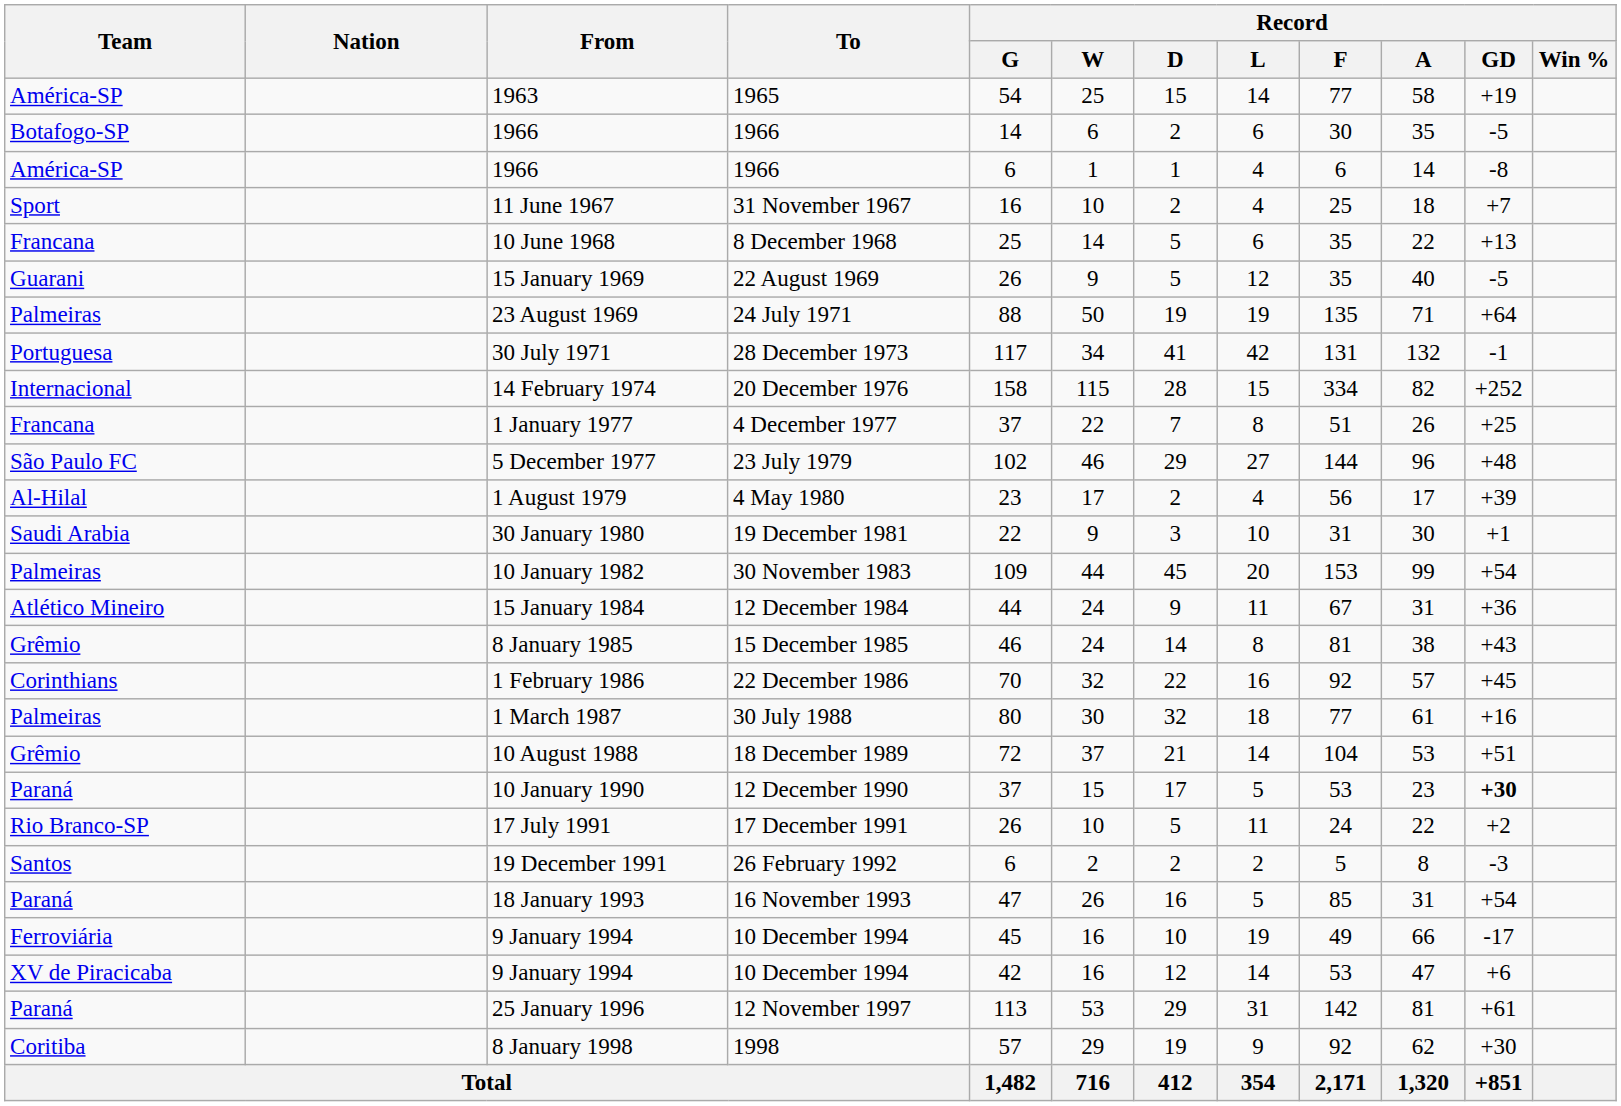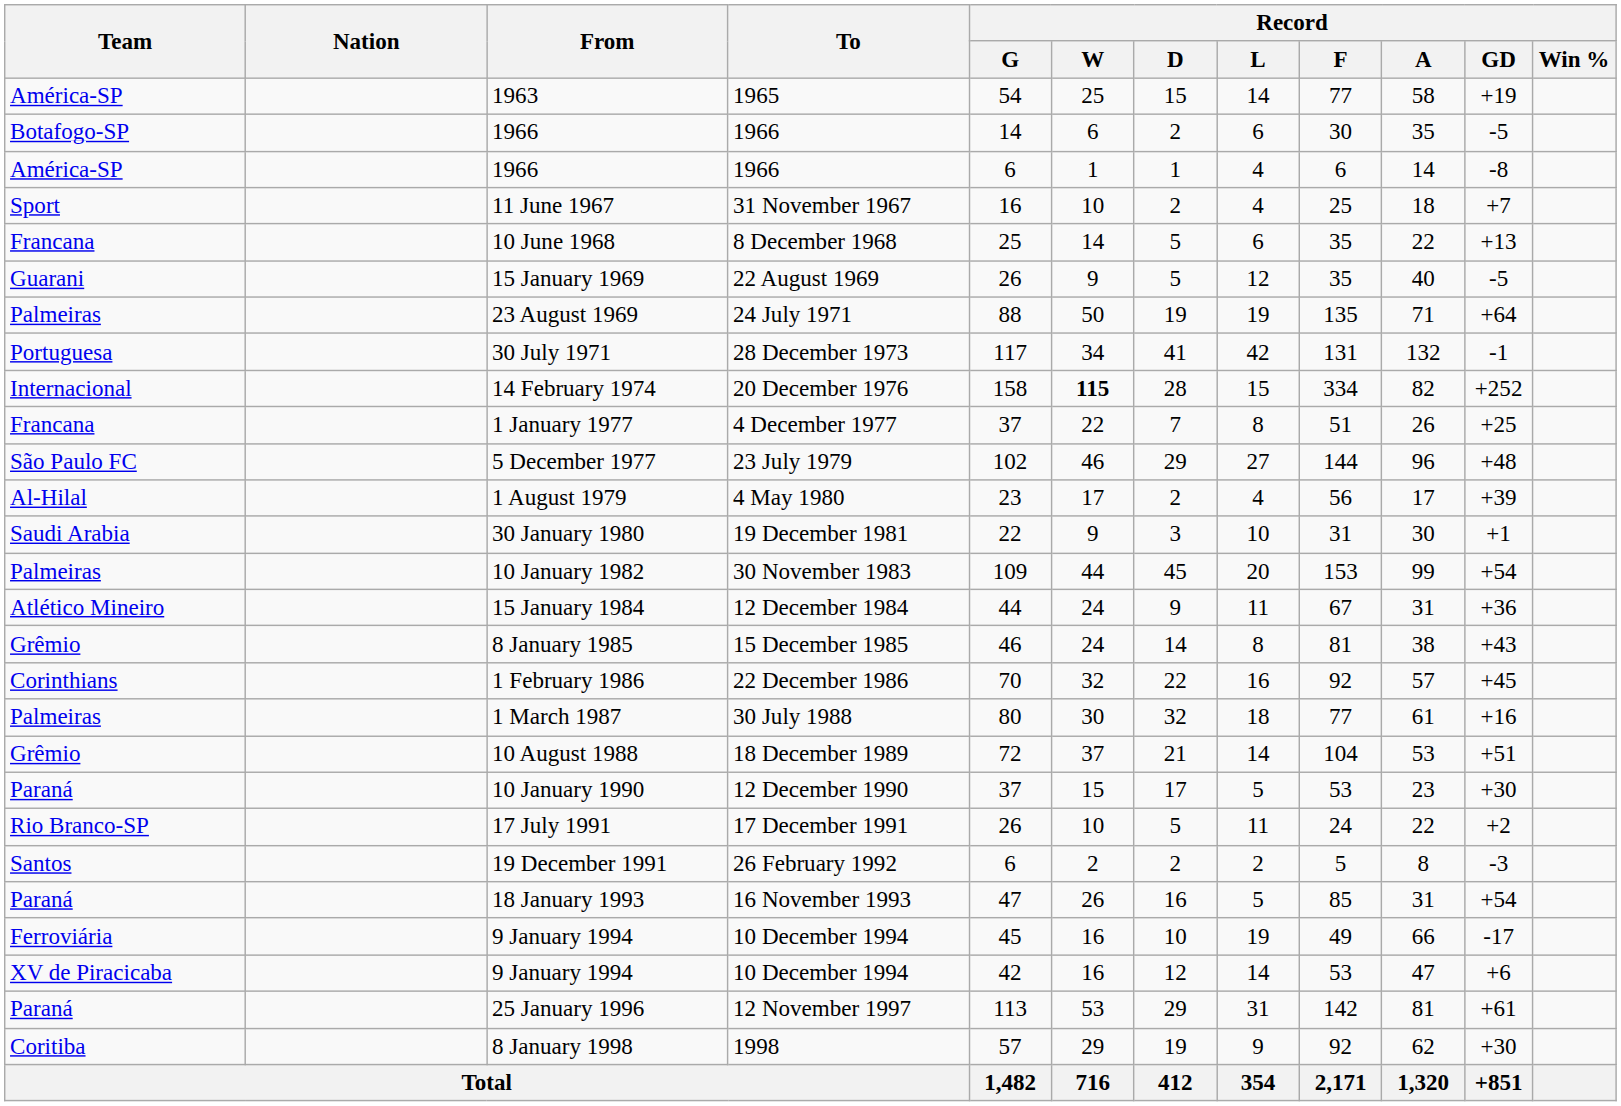14 February 1974 | Record / W: normal -> bold
10 January 1990 | Record / GD: bold -> normal
